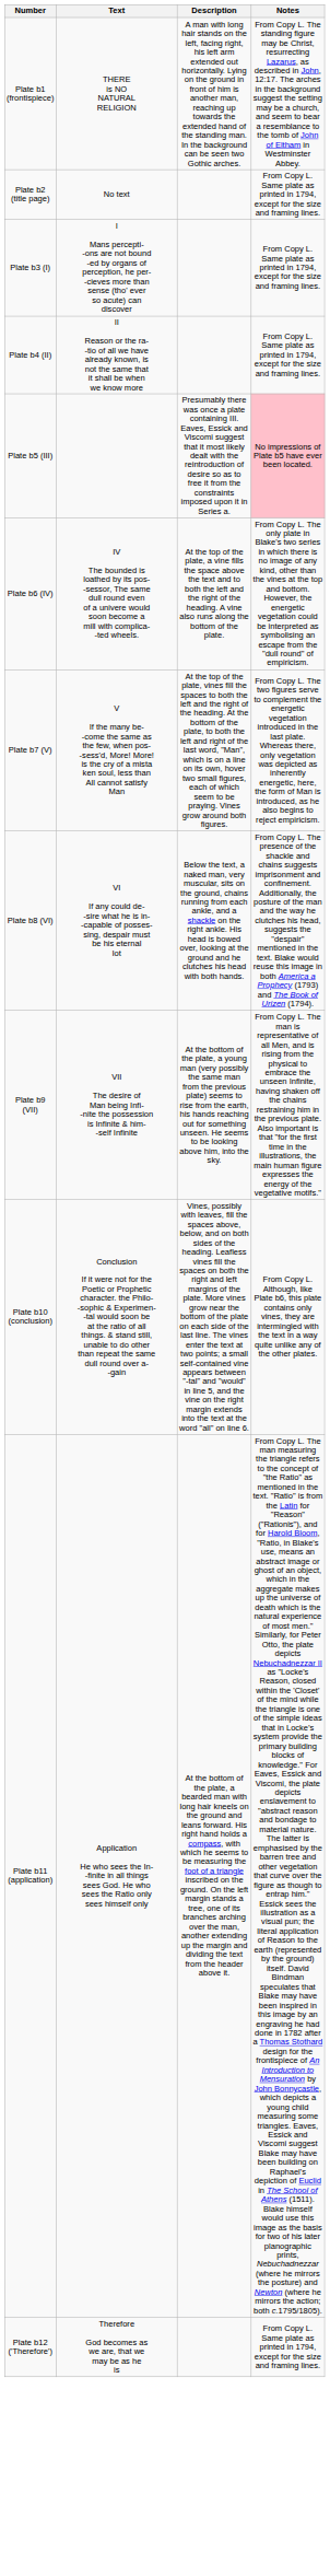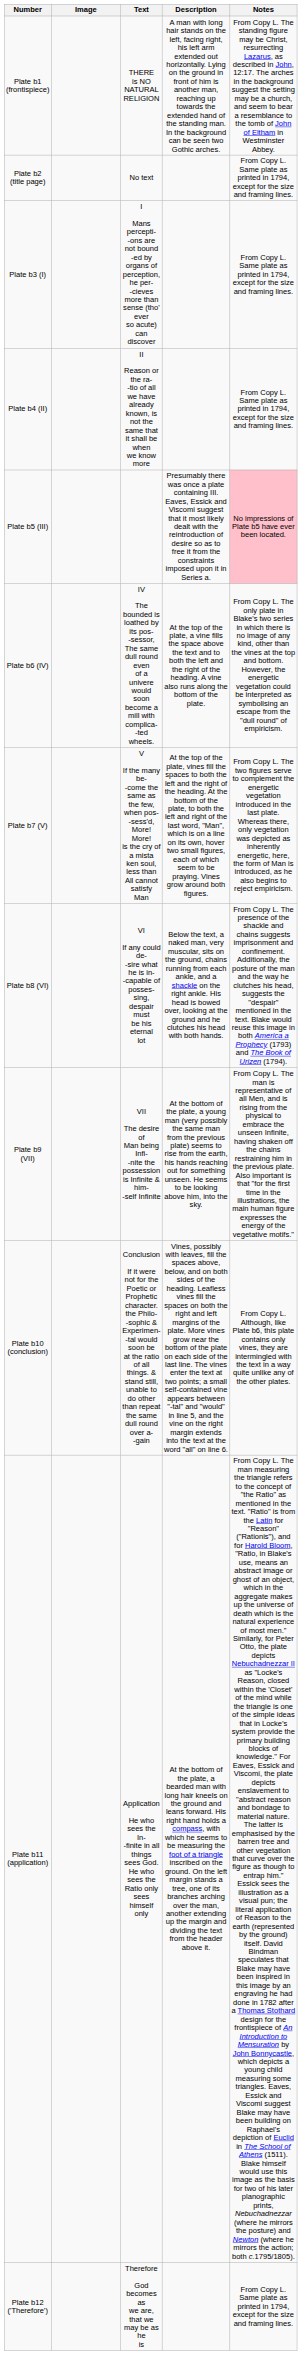+ column: Image
